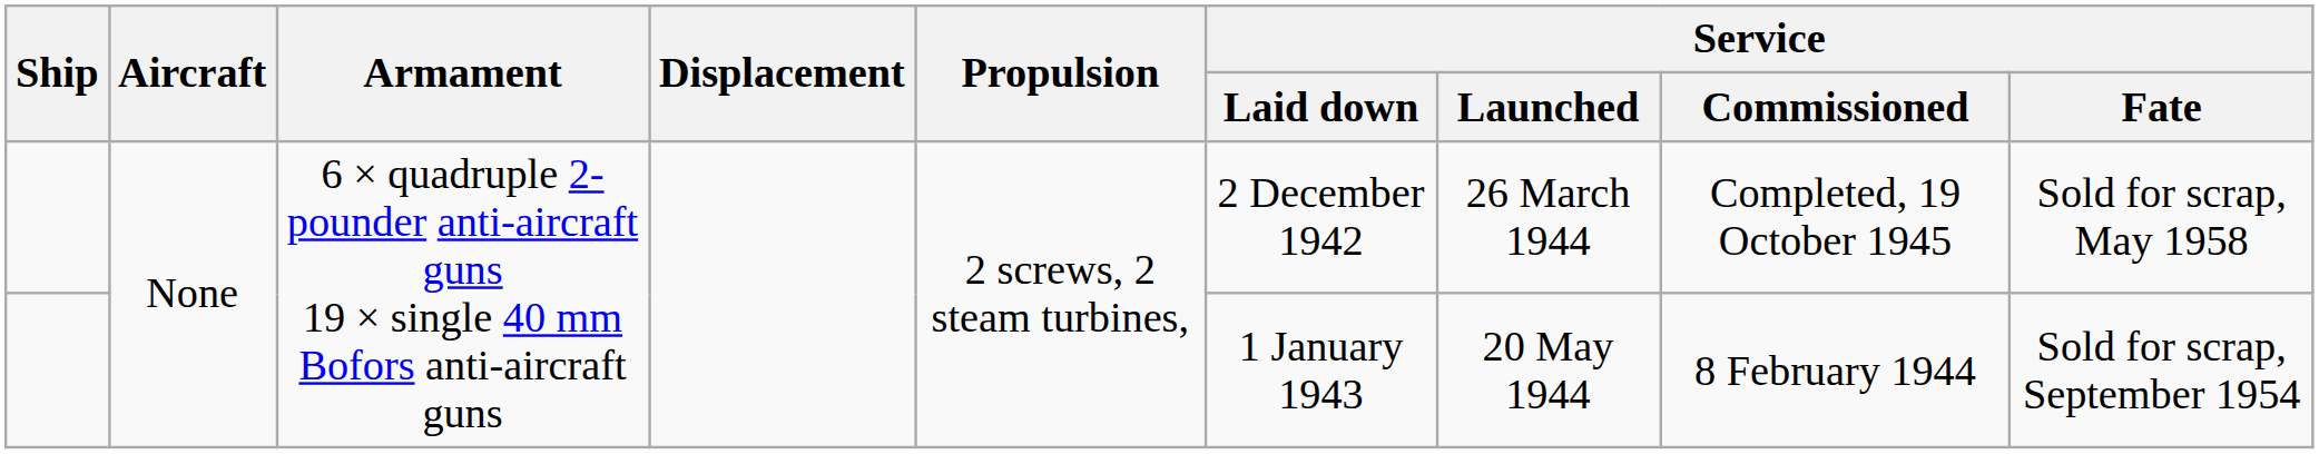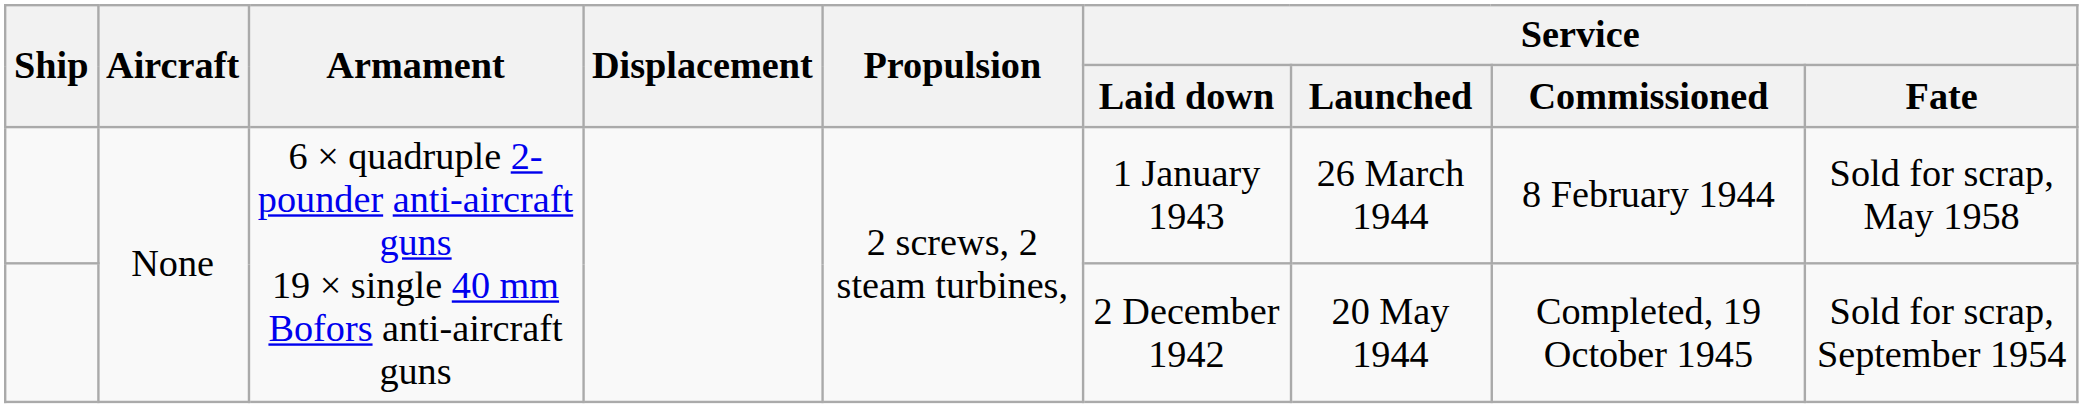row 3 | Service / Laid down: 2 December 1942 -> 1 January 1943
row 3 | Service / Commissioned: Completed, 19 October 1945 -> 8 February 1944
row 4 | Service / Laid down: 1 January 1943 -> 2 December 1942
row 4 | Service / Commissioned: 8 February 1944 -> Completed, 19 October 1945
